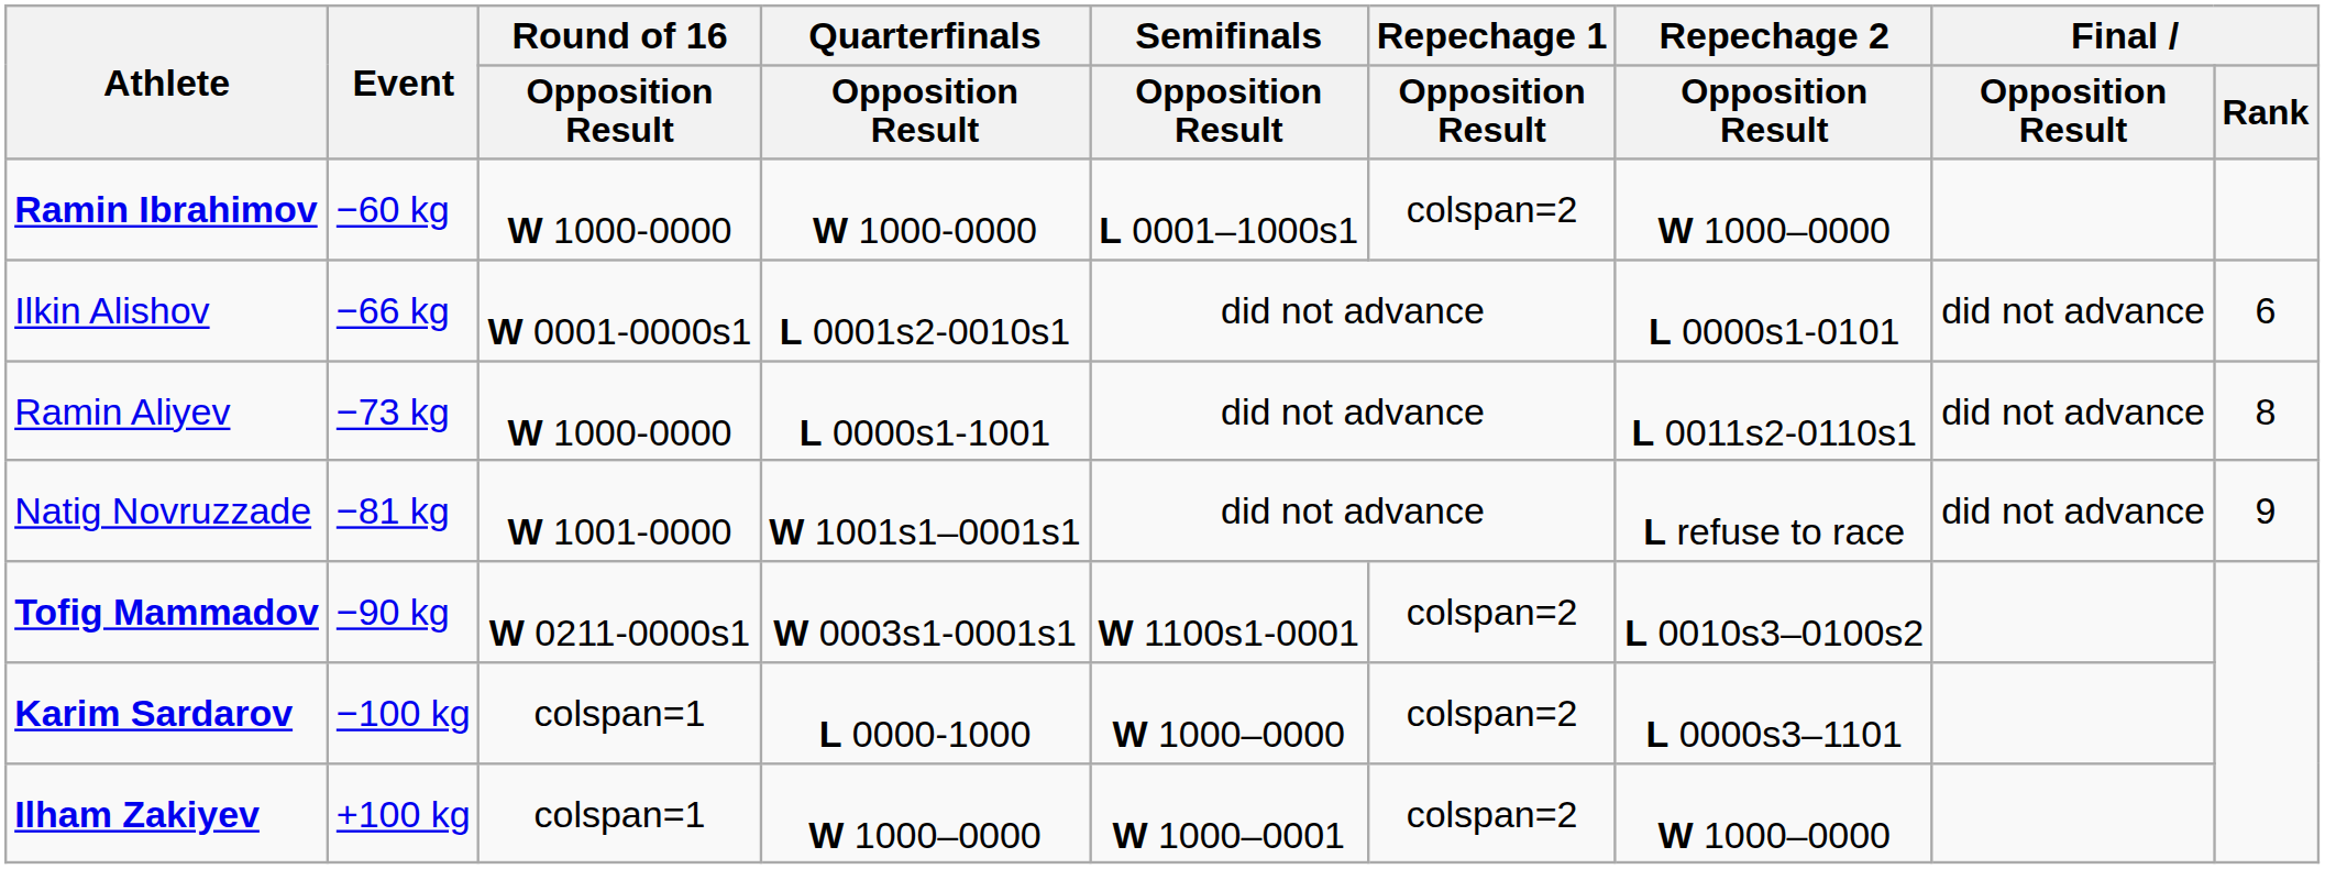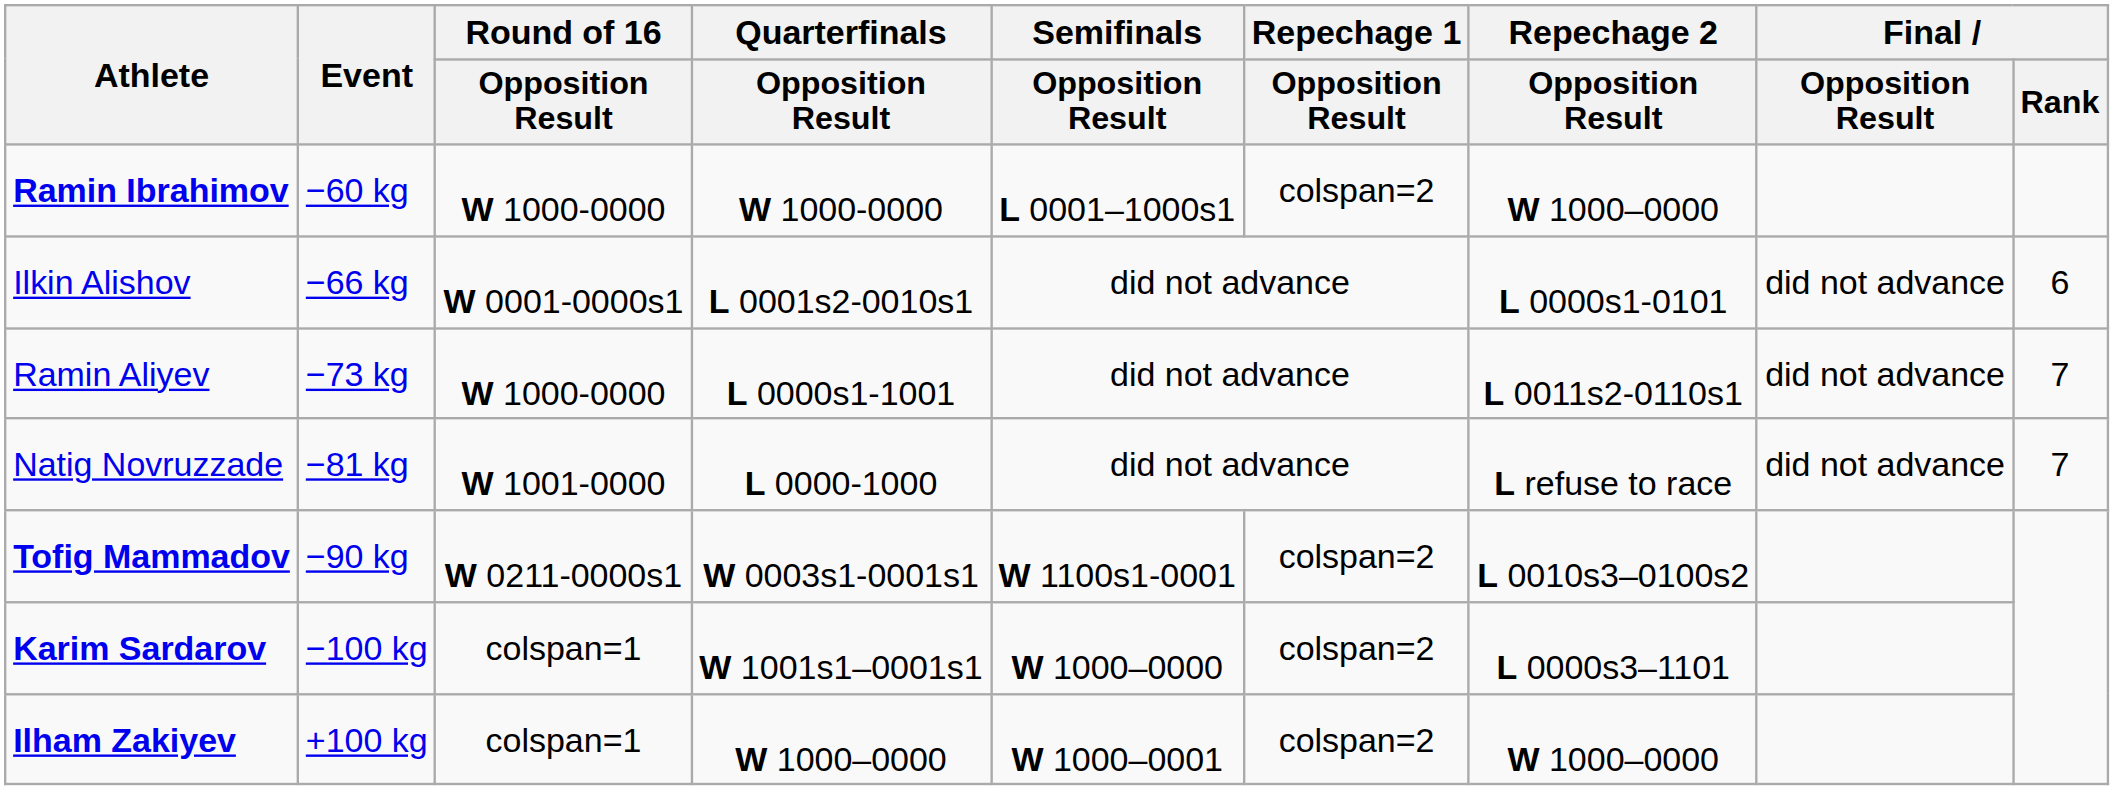Ramin Aliyev | Final / Rank: 8 -> 7
Natig Novruzzade | Quarterfinals / Opposition Result: W 1001s1–0001s1 -> L 0000-1000
Natig Novruzzade | Final / Rank: 9 -> 7
Karim Sardarov | Quarterfinals / Opposition Result: L 0000-1000 -> W 1001s1–0001s1
